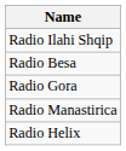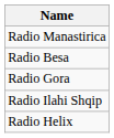row 2 | column 1: Radio Ilahi Shqip -> Radio Manastirica
row 5 | column 1: Radio Manastirica -> Radio Ilahi Shqip
